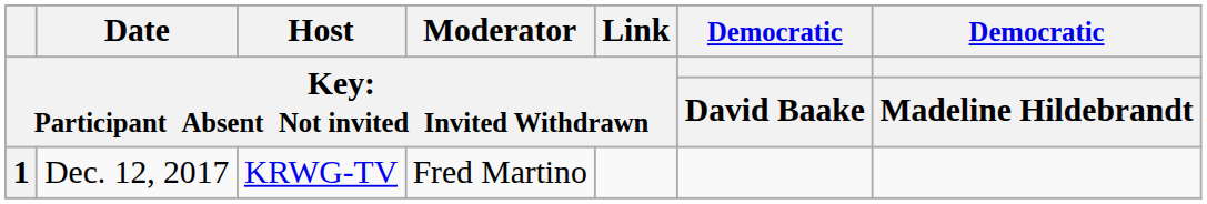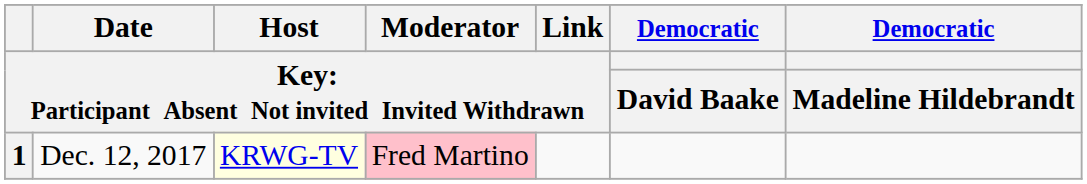1 | column 3: no background -> lightyellow background
1 | column 4: no background -> pink background
